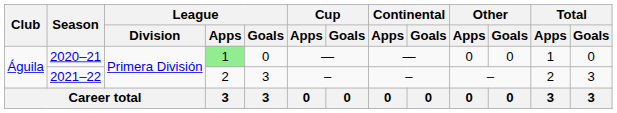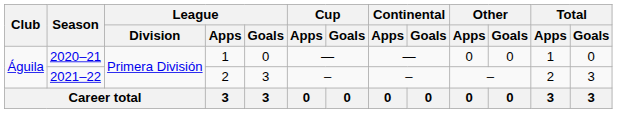2020–21 | League / Apps: lightgreen background -> no background
